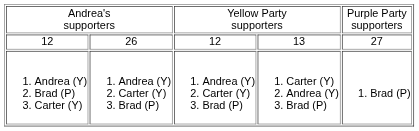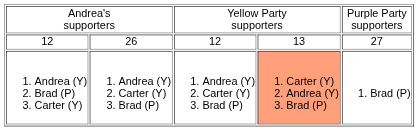Andrea (Y) Brad (P) Carter (Y) | column 4: no background -> lightsalmon background
